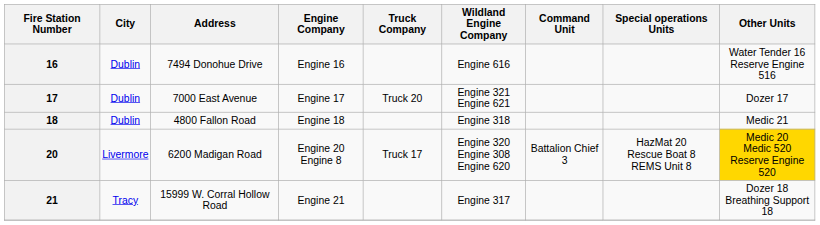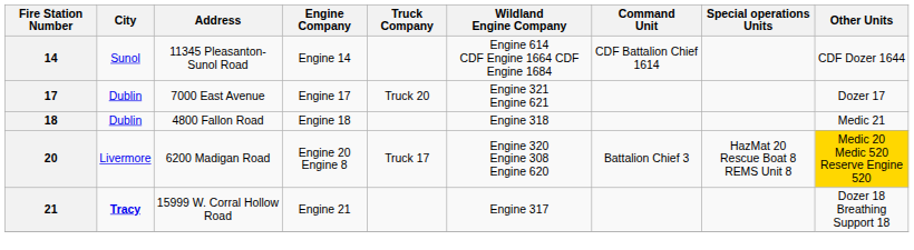+ row: 14 | Sunol | 11345 Pleasanton-Sunol Road | Engine 14 | Engine 614 CDF Engine 1664 CDF Engine 1684 | CDF Battalion Chief 1614 | CDF Dozer 1644
- row: 16 | Dublin | 7494 Donohue Drive | Engine 16 | Engine 616 | Water Tender 16 Reserve Engine 516
21 | City: normal -> bold
